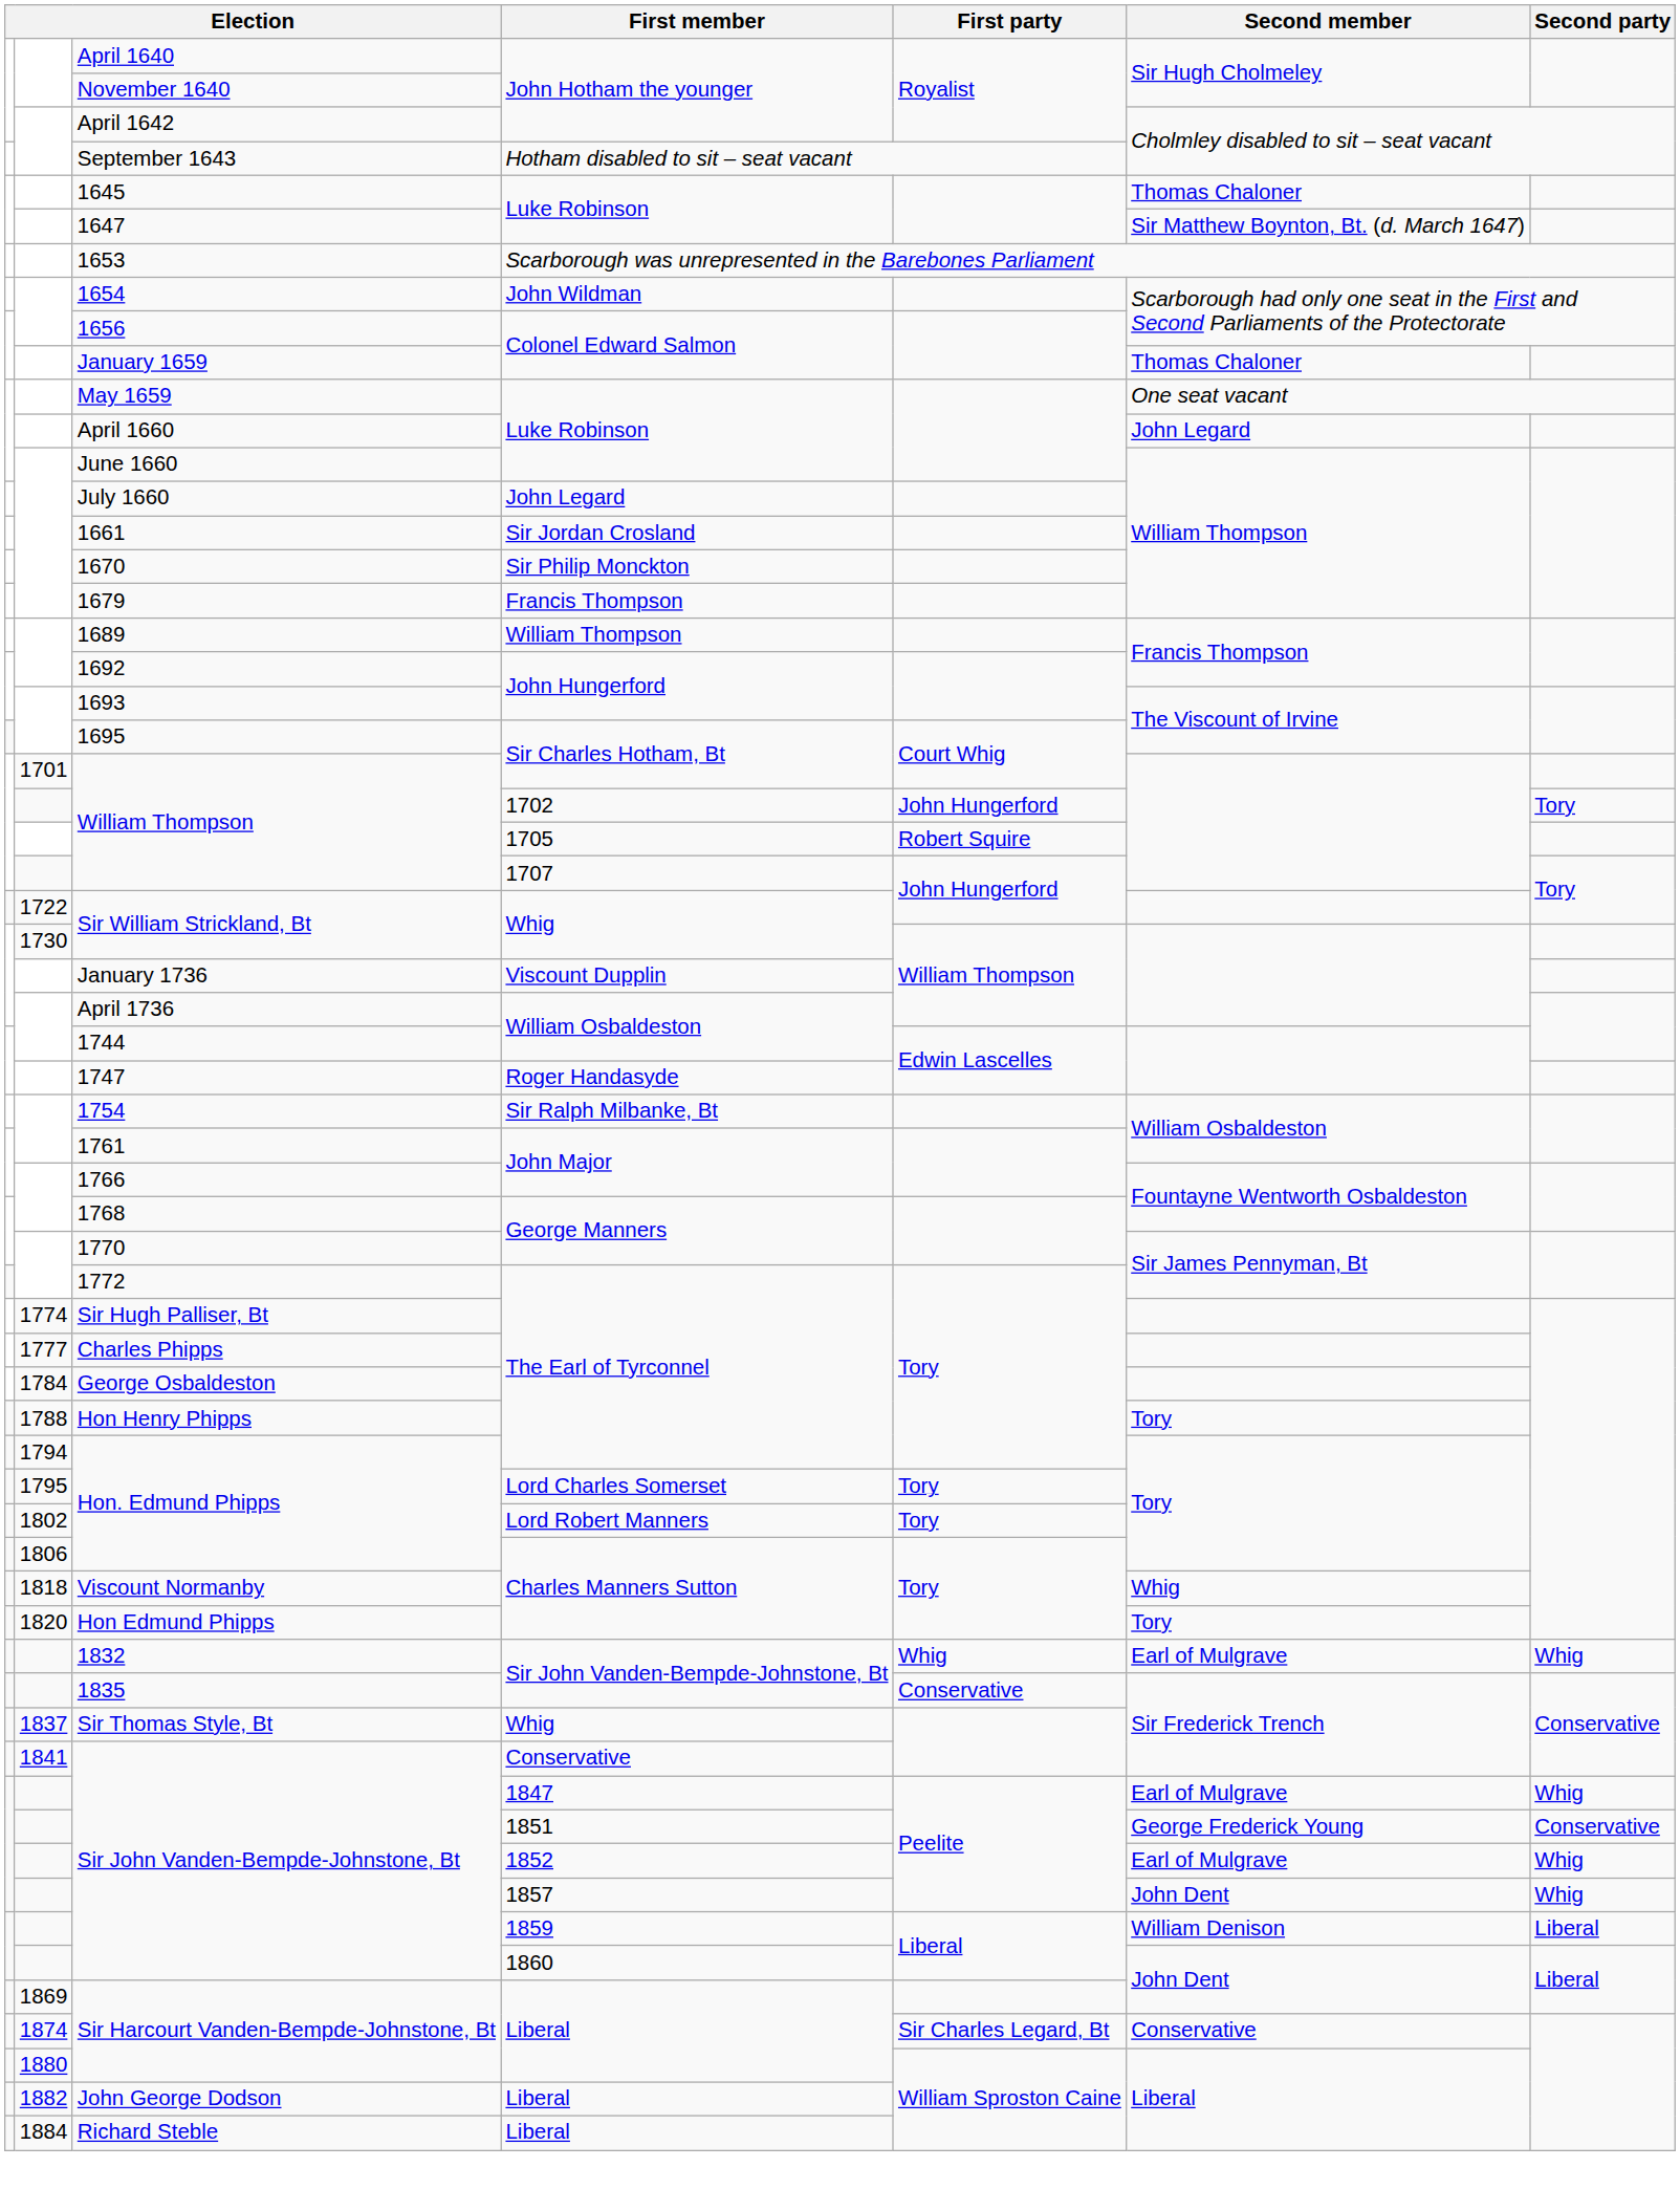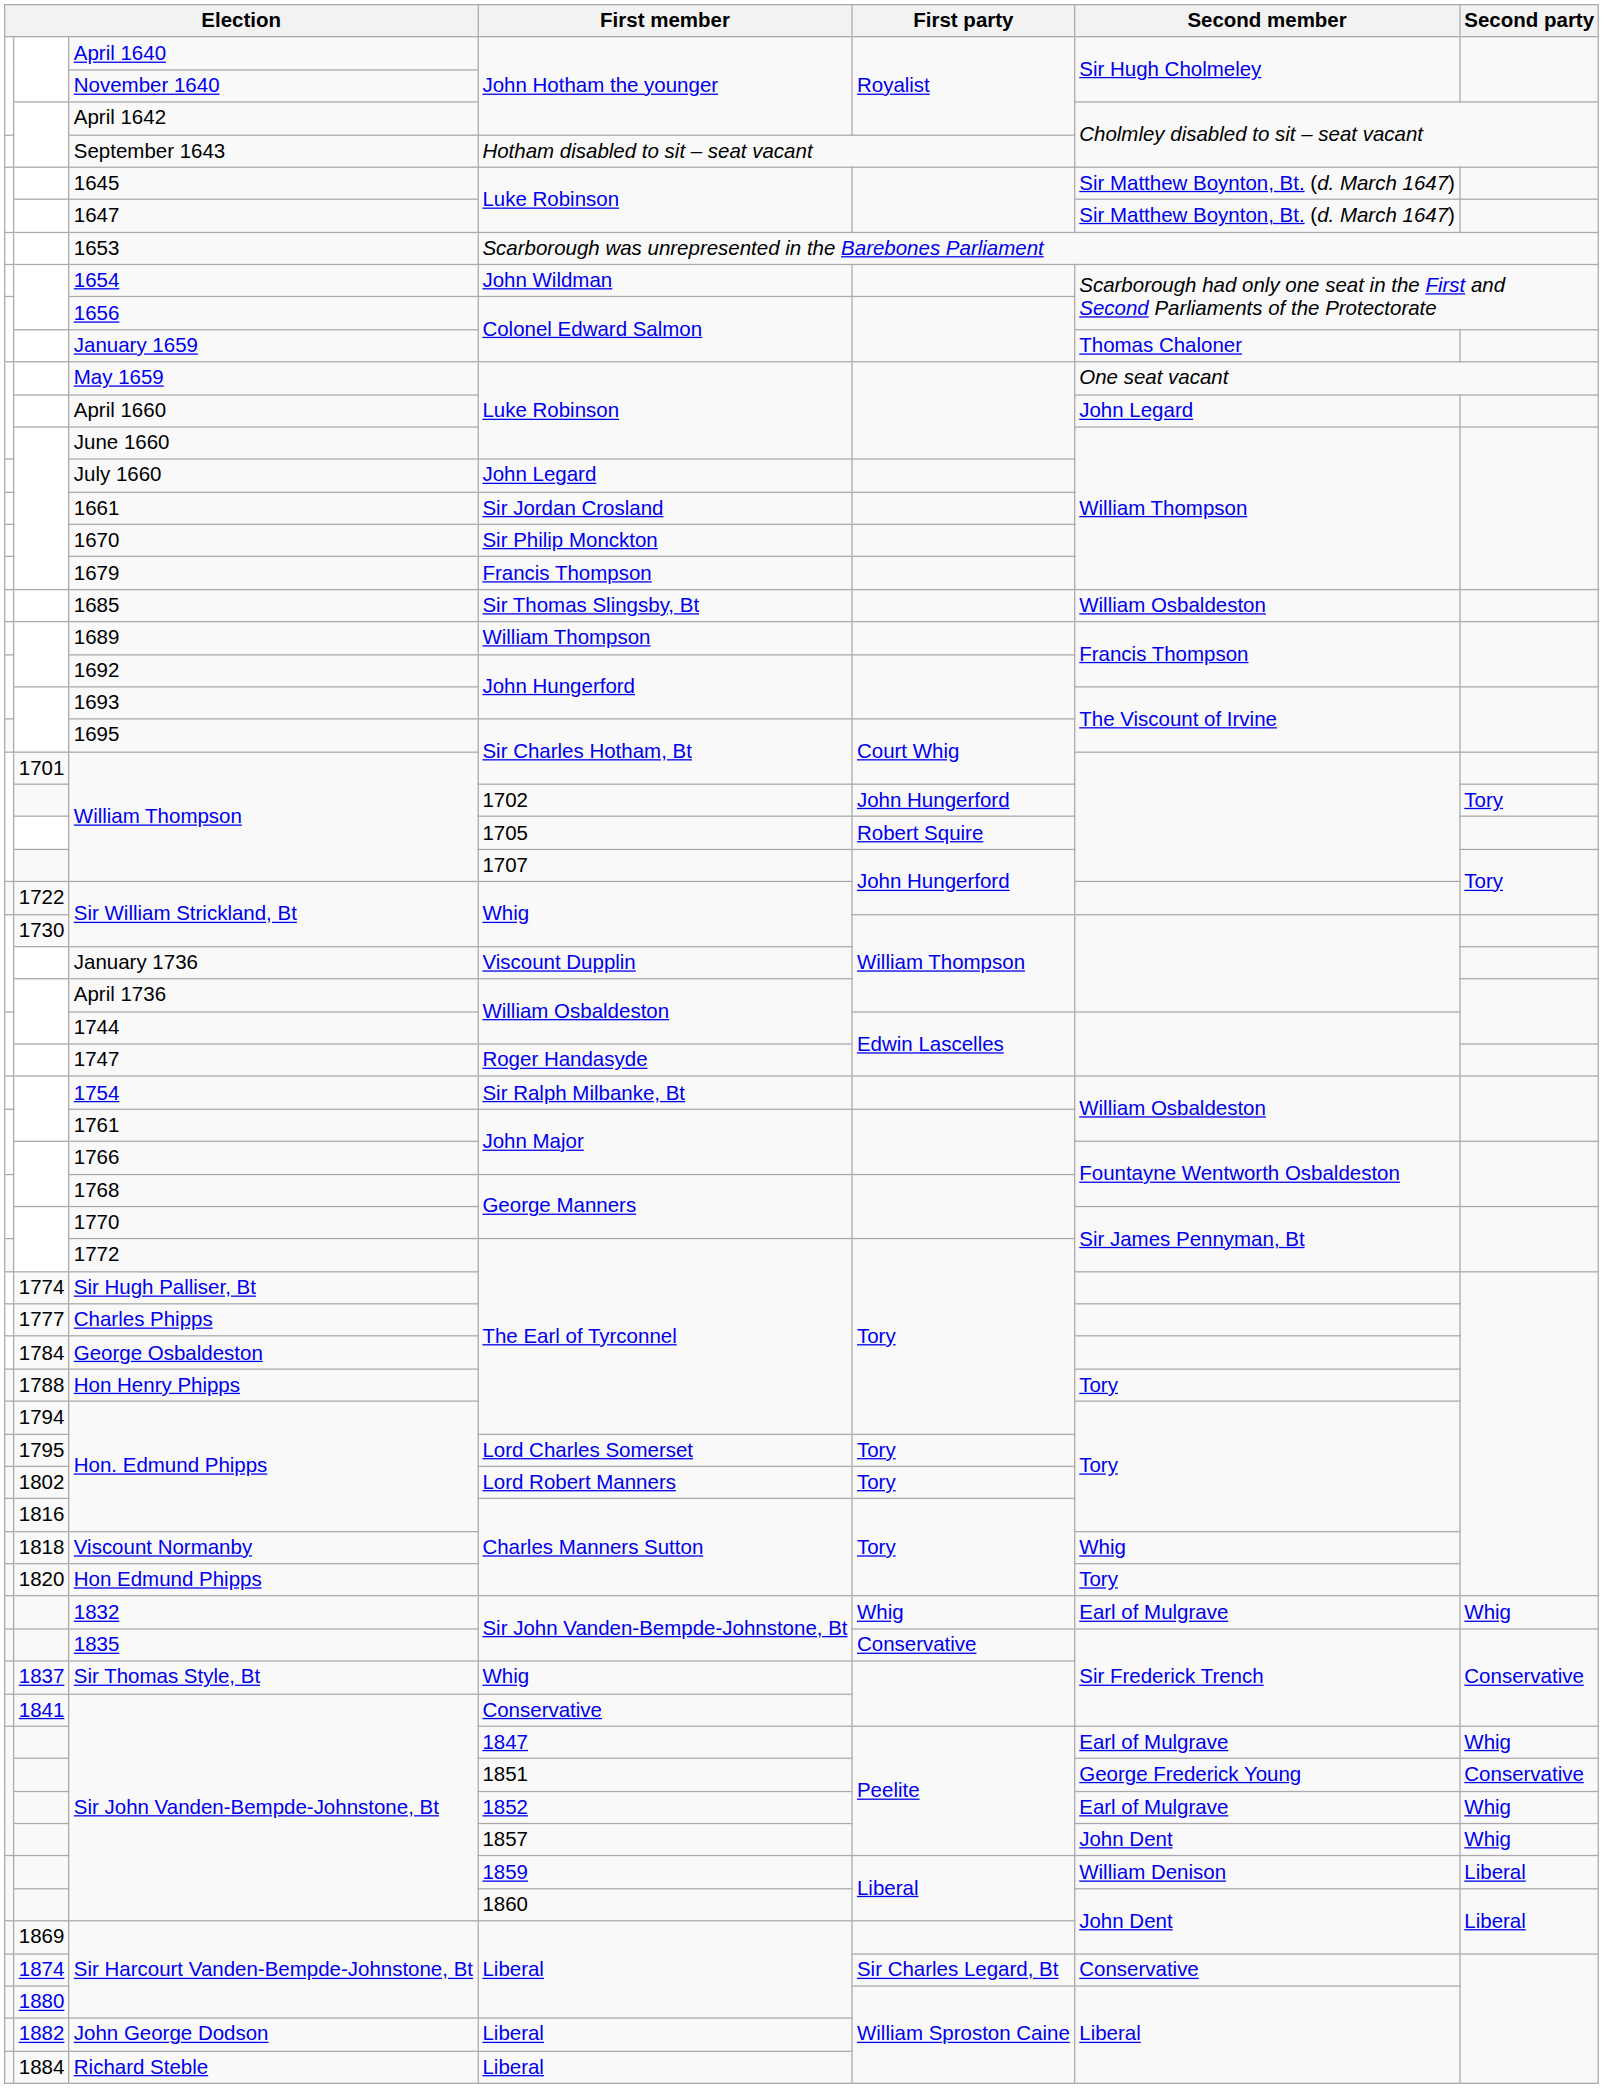1645 | Second member: Thomas Chaloner -> Sir Matthew Boynton, Bt. (d. March 1647)
+ row: 1685 | Sir Thomas Slingsby, Bt | William Osbaldeston
Hon. Edmund Phipps / Charles Manners Sutton | column 2: 1806 -> 1816
